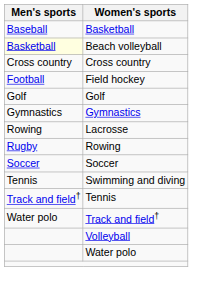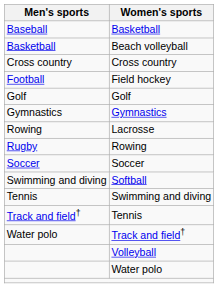Beach volleyball | Men's sports: lightyellow background -> no background
+ row: Swimming and diving | Softball
